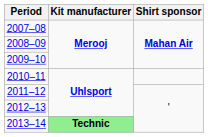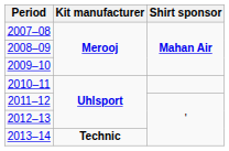2013–14 | Kit manufacturer: lightgreen background -> no background
